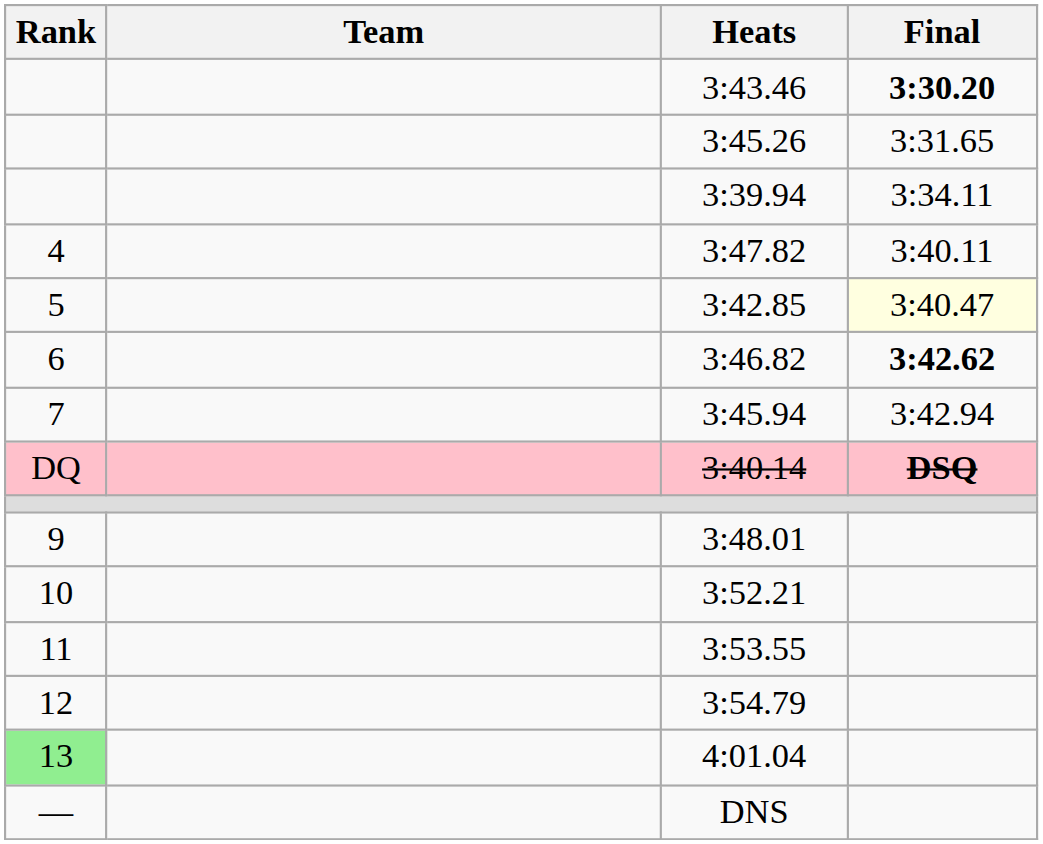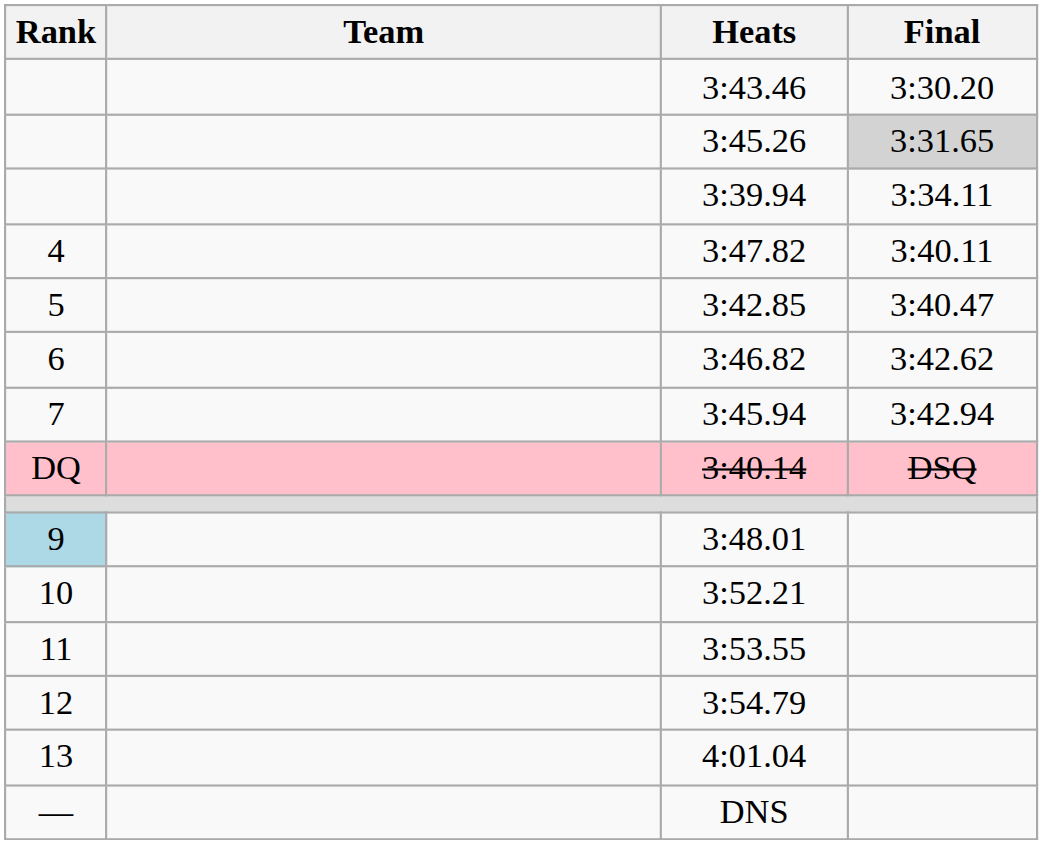3:43.46 | Final: bold -> normal
3:45.26 | Final: no background -> lightgrey background
3:42.85 | Final: lightyellow background -> no background
3:46.82 | Final: bold -> normal
3:40.14 | Final: bold -> normal
3:48.01 | Rank: no background -> lightblue background
4:01.04 | Rank: lightgreen background -> no background
